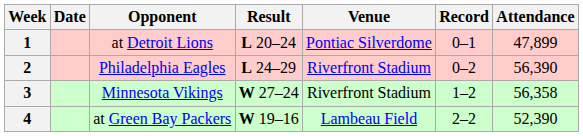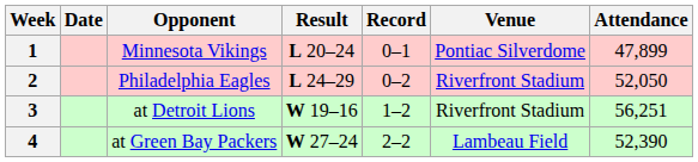columns swapped: Record <-> Venue
1 | Opponent: at Detroit Lions -> Minnesota Vikings
2 | Attendance: 56,390 -> 52,050
3 | Opponent: Minnesota Vikings -> at Detroit Lions
3 | Result: W 27–24 -> W 19–16
3 | Attendance: 56,358 -> 56,251
4 | Result: W 19–16 -> W 27–24
